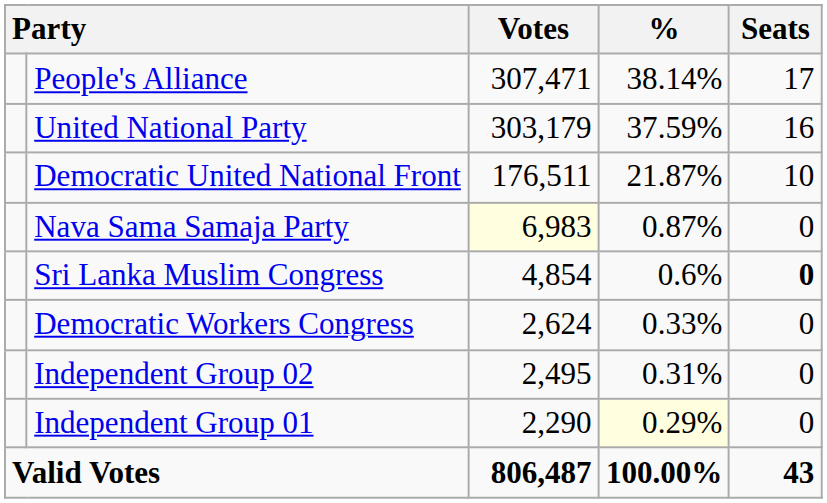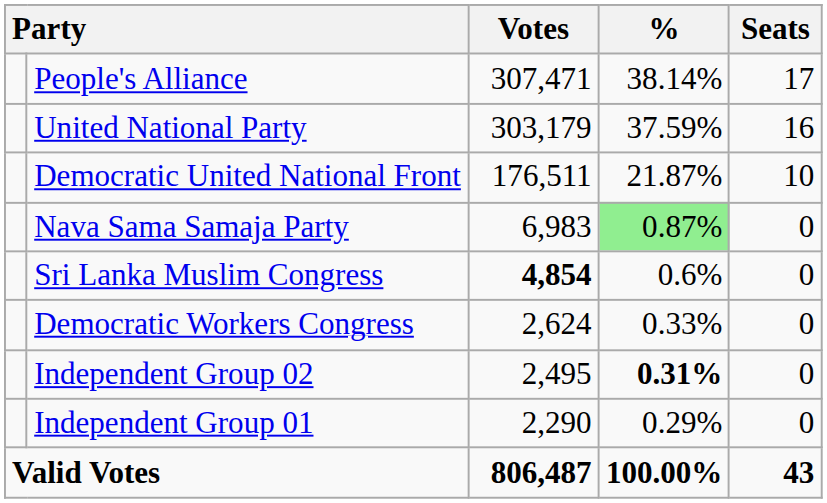Nava Sama Samaja Party | Votes: lightyellow background -> no background
Nava Sama Samaja Party | %: no background -> lightgreen background
Sri Lanka Muslim Congress | Votes: normal -> bold
Sri Lanka Muslim Congress | Seats: bold -> normal
Independent Group 02 | %: normal -> bold
Independent Group 01 | %: lightyellow background -> no background
